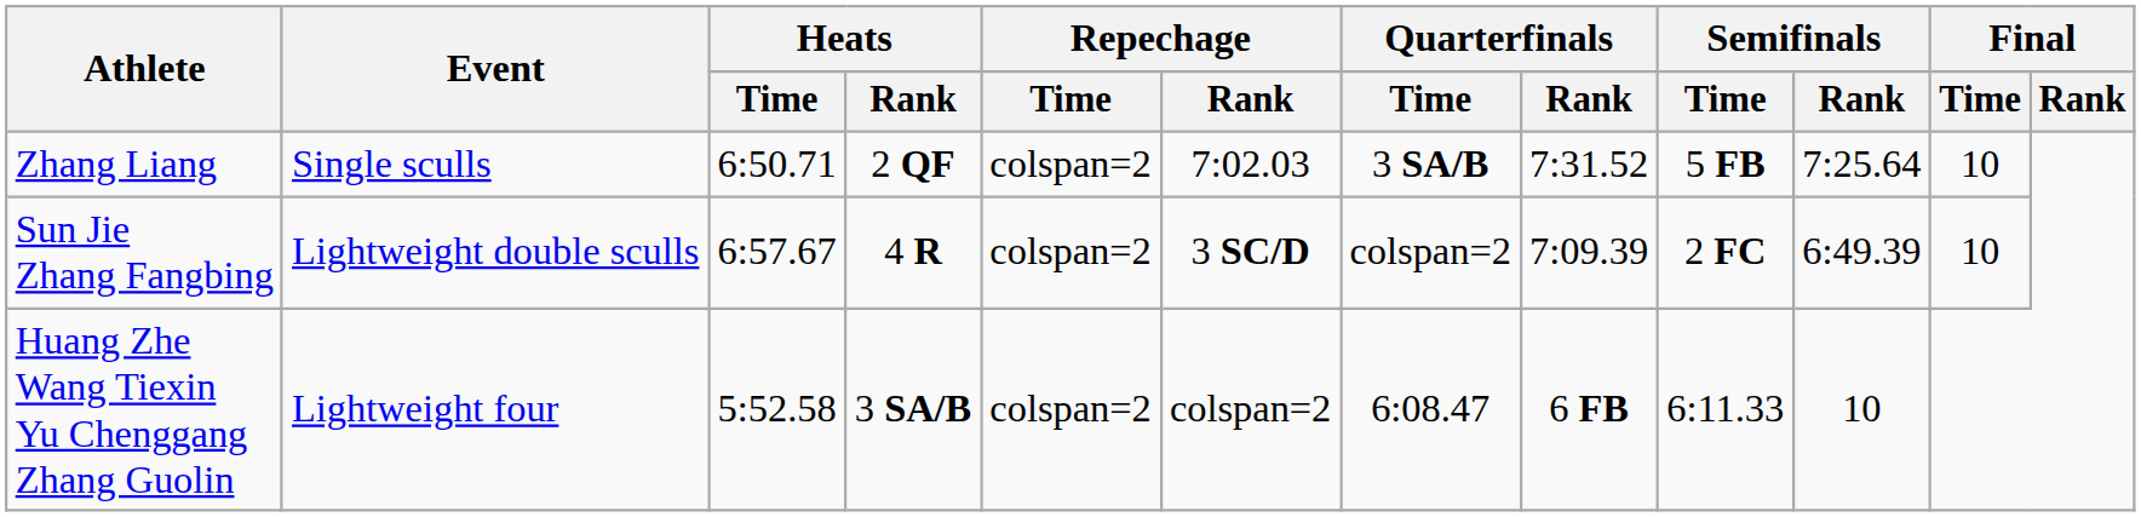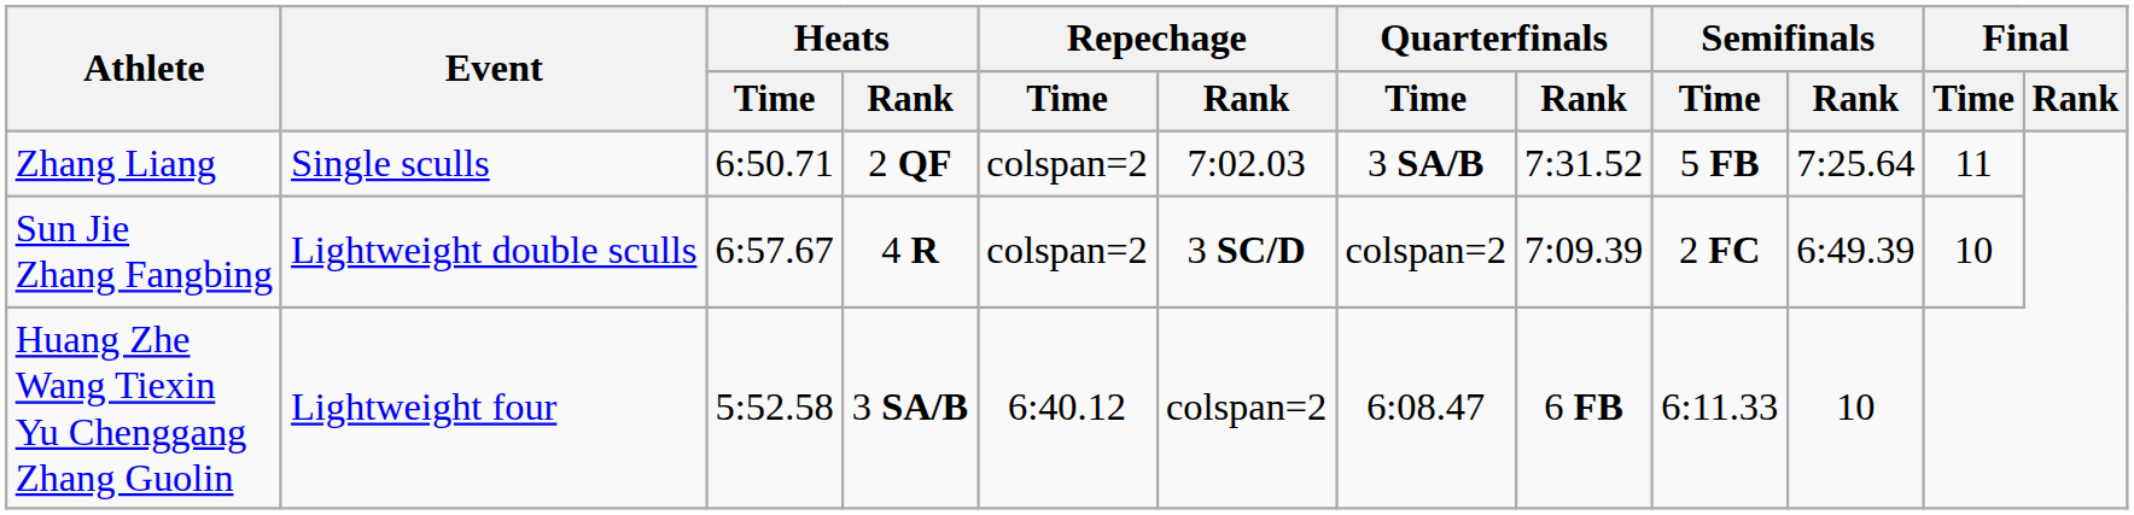Zhang Liang | Final / Time: 10 -> 11
Huang Zhe Wang Tiexin Yu Chenggang Zhang Guolin | Repechage / Time: colspan=2 -> 6:40.12
